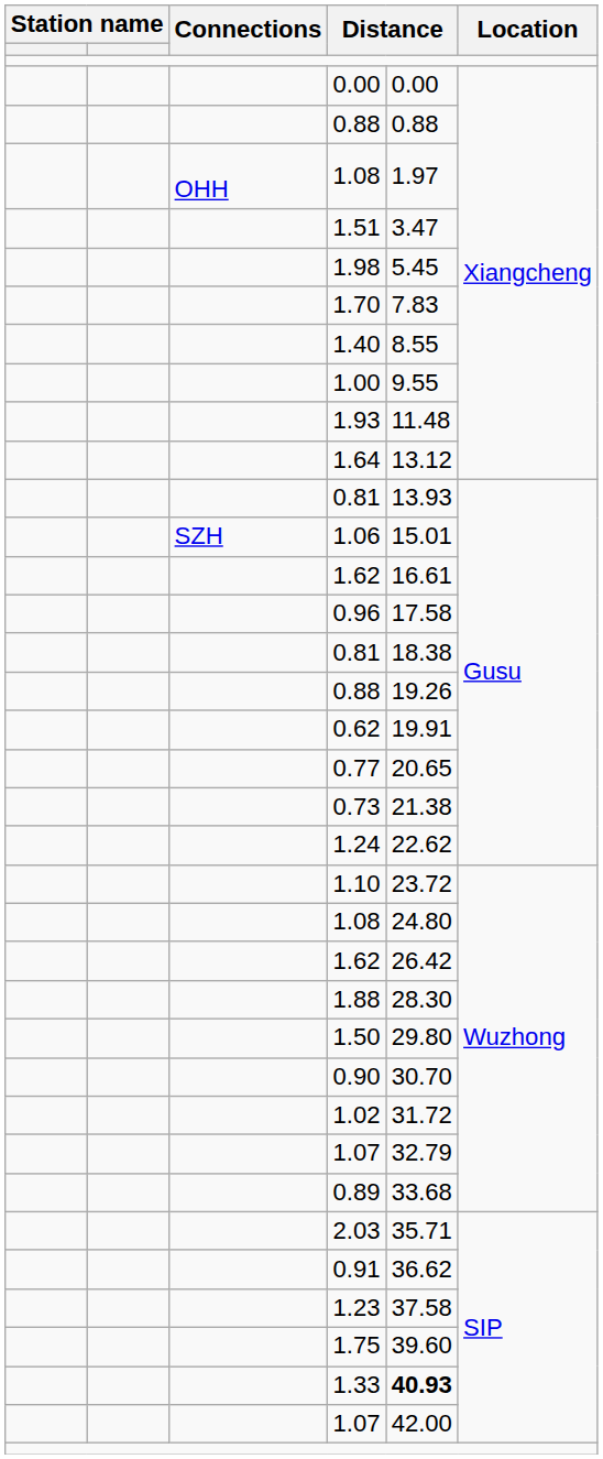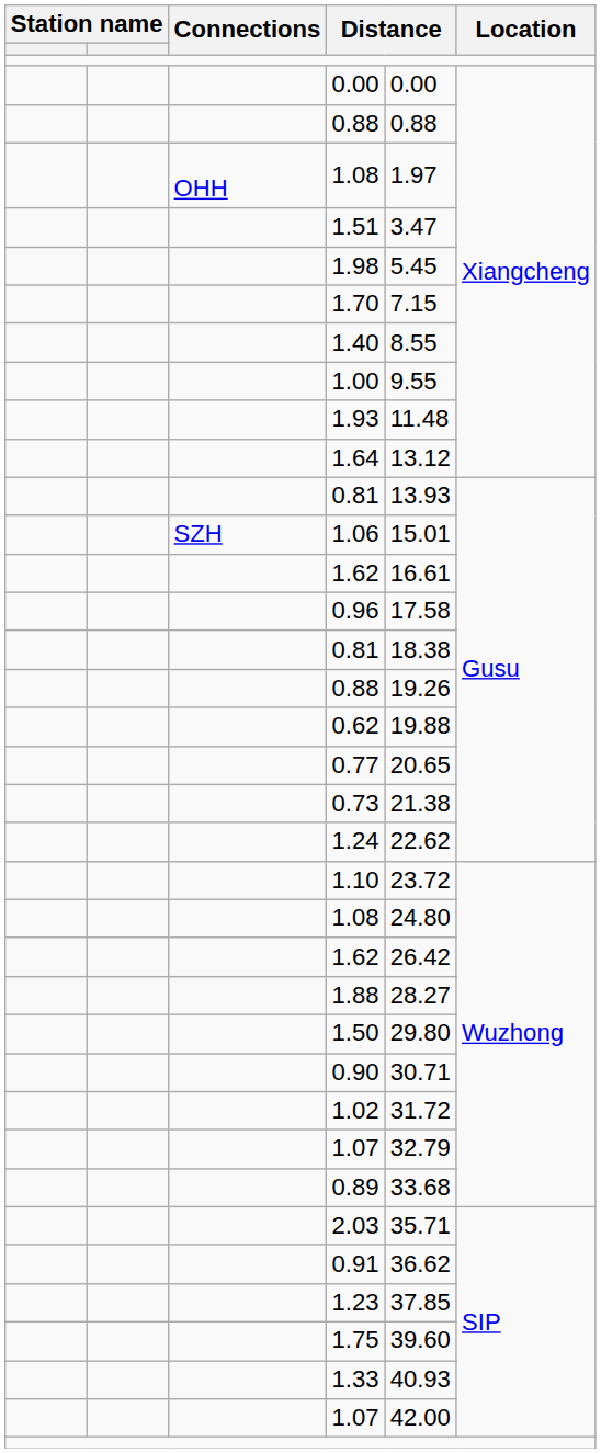1.70 | column 5: 7.83 -> 7.15
0.62 | column 5: 19.91 -> 19.88
1.88 | column 5: 28.30 -> 28.27
0.90 | column 5: 30.70 -> 30.71
1.23 | column 5: 37.58 -> 37.85
1.33 | column 5: bold -> normal
